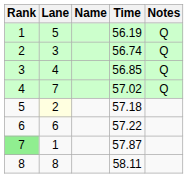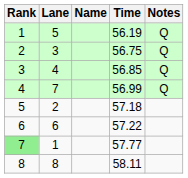row 3 | Time: 56.74 -> 56.75
row 5 | Time: 57.02 -> 56.99
row 6 | Lane: lightyellow background -> no background
row 8 | Time: 57.87 -> 57.77
